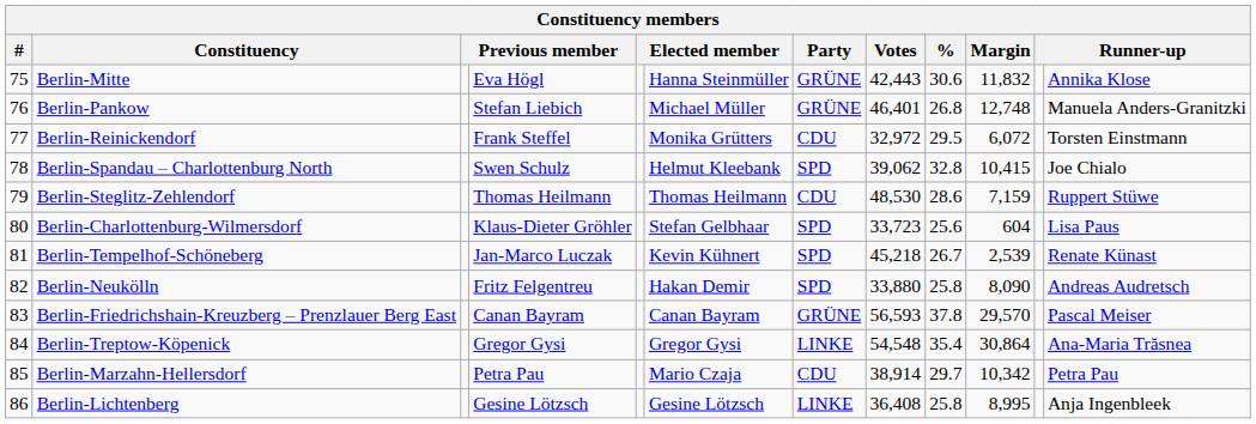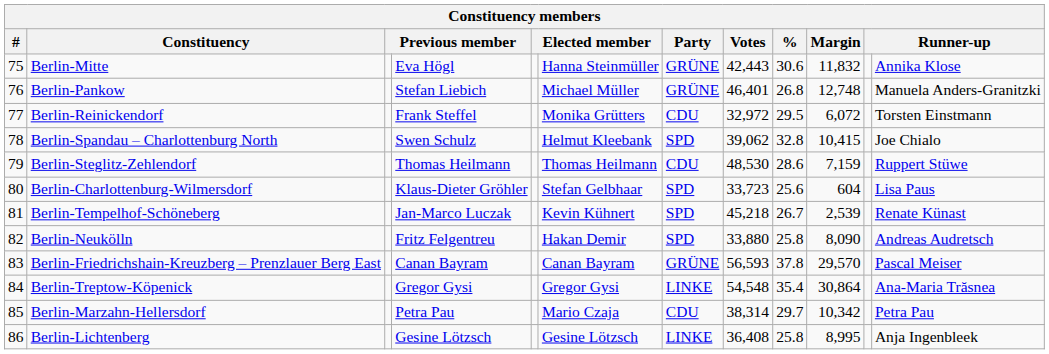Berlin-Marzahn-Hellersdorf | Votes: 38,914 -> 38,314
